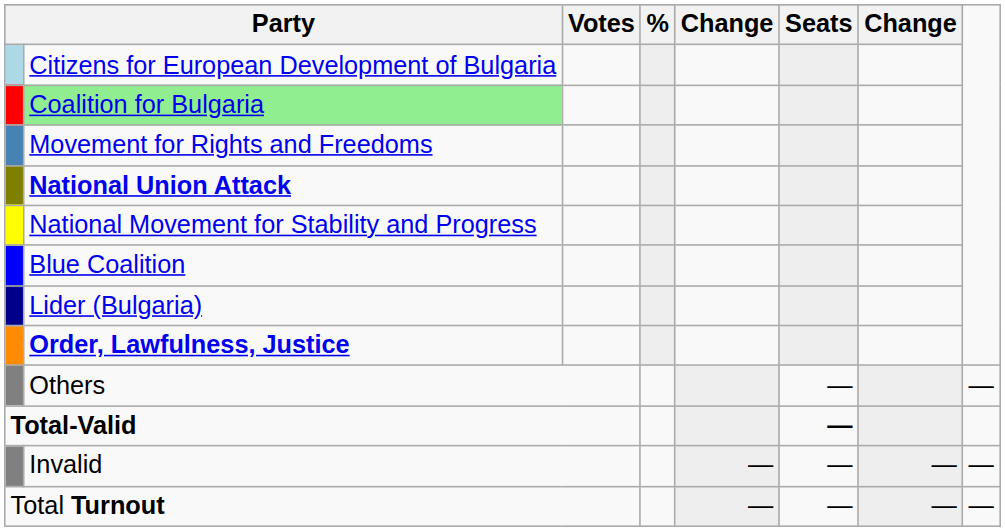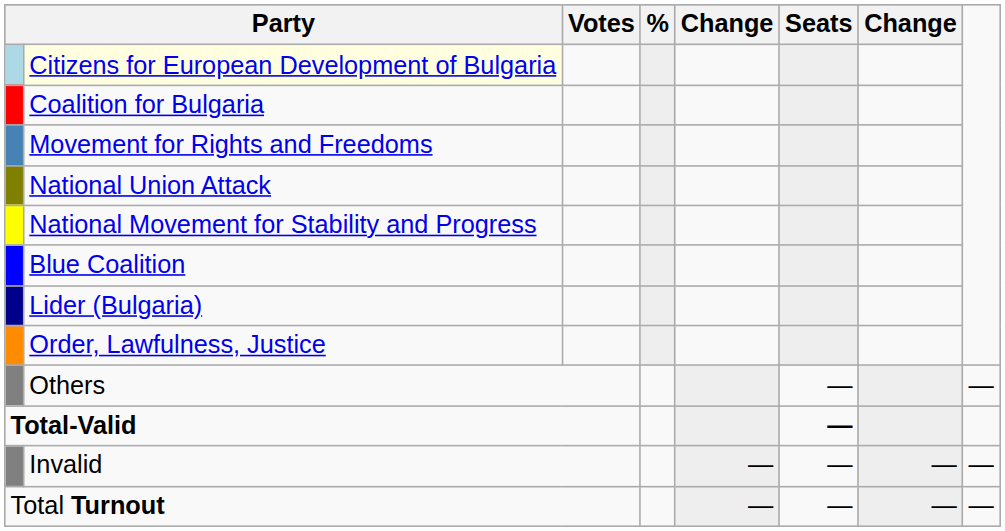Citizens for European Development of Bulgaria | column 2: no background -> lightyellow background
Coalition for Bulgaria | column 2: lightgreen background -> no background
National Union Attack | column 2: bold -> normal
Order, Lawfulness, Justice | column 2: bold -> normal
